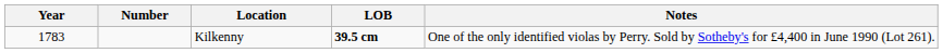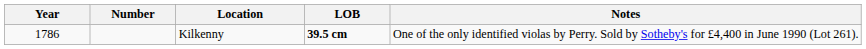Kilkenny | Year: 1783 -> 1786
